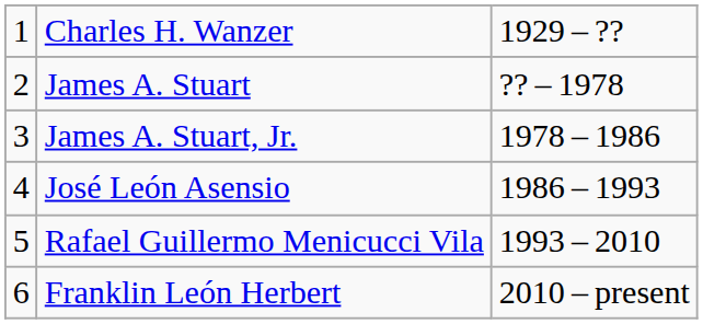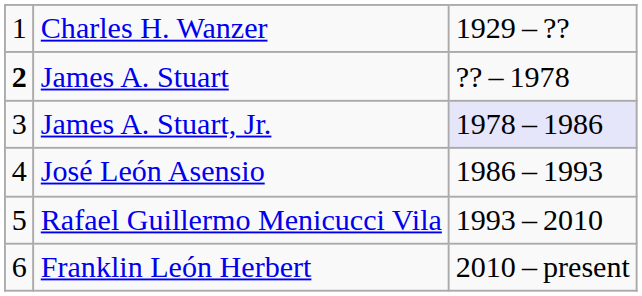James A. Stuart | column 1: normal -> bold
James A. Stuart, Jr. | column 3: no background -> lavender background
